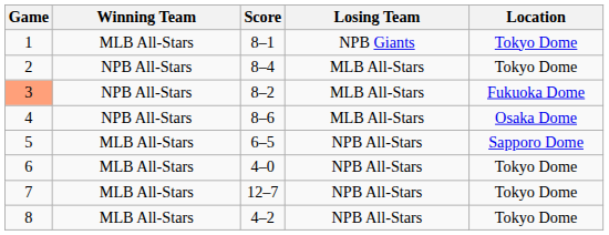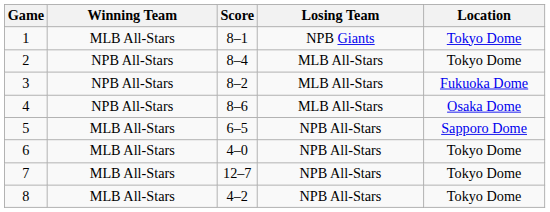row 4 | Game: lightsalmon background -> no background
